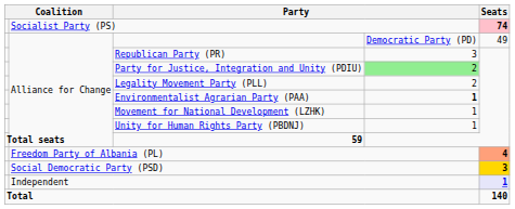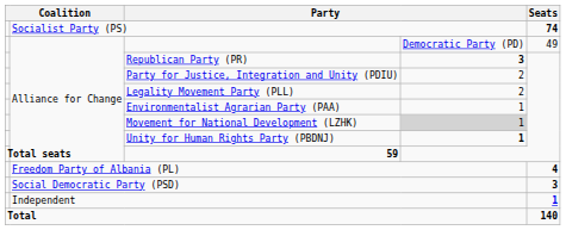Socialist Party (PS) | Seats: pink background -> no background
Republican Party (PR) | column 4: normal -> bold
Party for Justice, Integration and Unity (PDIU) | column 4: lightgreen background -> no background
Environmentalist Agrarian Party (PAA) | column 4: bold -> normal
Movement for National Development (LZHK) | column 4: no background -> lightgrey background
Unity for Human Rights Party (PBDNJ) | column 4: normal -> bold
Freedom Party of Albania (PL) | Seats: lightsalmon background -> no background
Social Democratic Party (PSD) | Seats: gold background -> no background
Independent | Seats: lavender background -> no background
